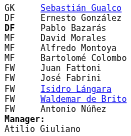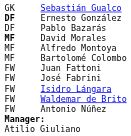Ernesto González | column 1: normal -> bold
Pablo Bazarás | column 1: bold -> normal
David Morales | column 1: normal -> bold
